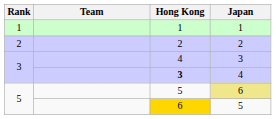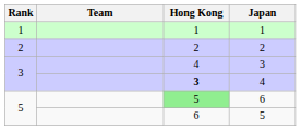row 6 | Hong Kong: no background -> lightgreen background
row 6 | Japan: khaki background -> no background
row 7 | Hong Kong: gold background -> no background
